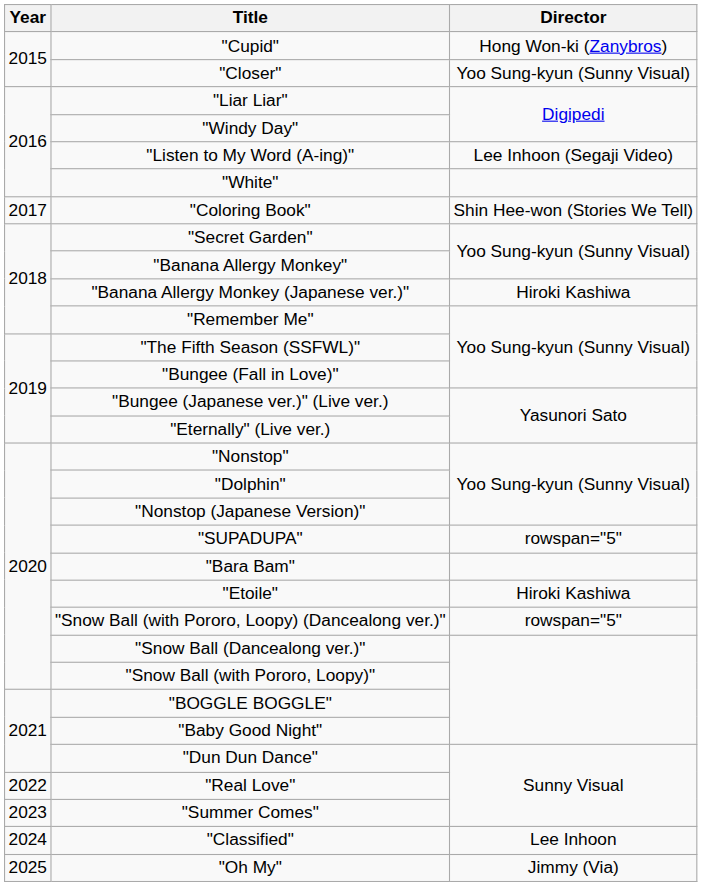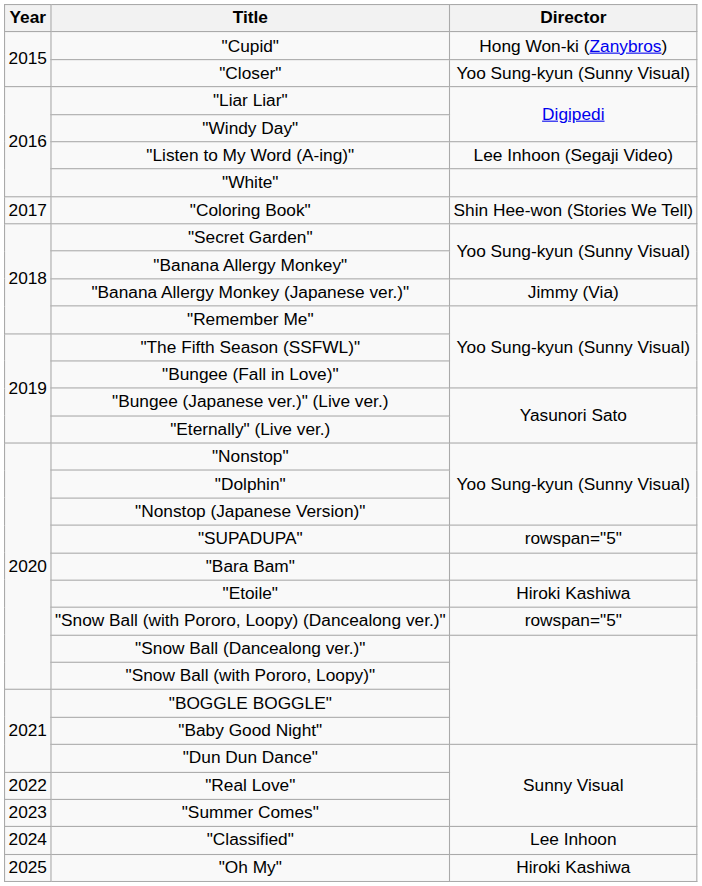"Banana Allergy Monkey (Japanese ver.)" | Director: Hiroki Kashiwa -> Jimmy (Via)
"Oh My" | Director: Jimmy (Via) -> Hiroki Kashiwa
